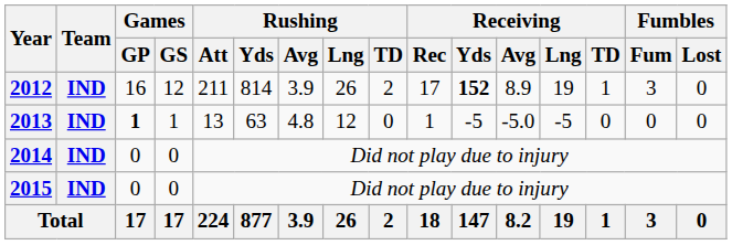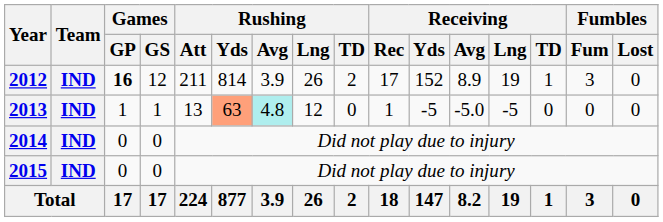2012 | Games / GP: normal -> bold
2012 | Receiving / Yds: bold -> normal
2013 | Games / GP: bold -> normal
2013 | Rushing / Yds: no background -> lightsalmon background
2013 | Rushing / Avg: no background -> paleturquoise background
